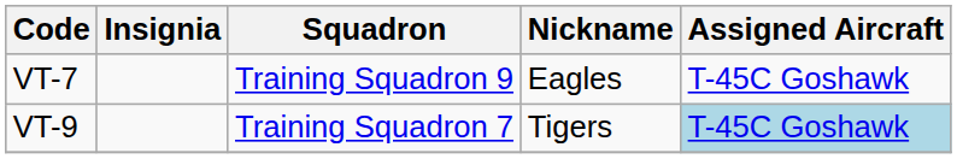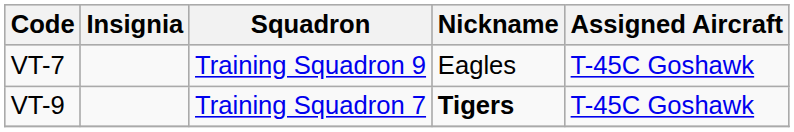VT-9 | Nickname: normal -> bold
VT-9 | Assigned Aircraft: lightblue background -> no background
